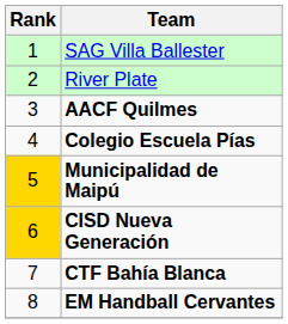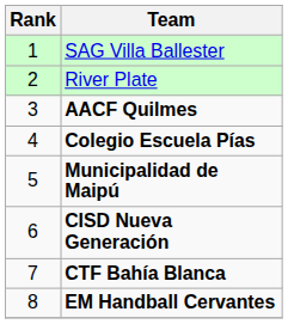Municipalidad de Maipú | Rank: gold background -> no background
CISD Nueva Generación | Rank: gold background -> no background
